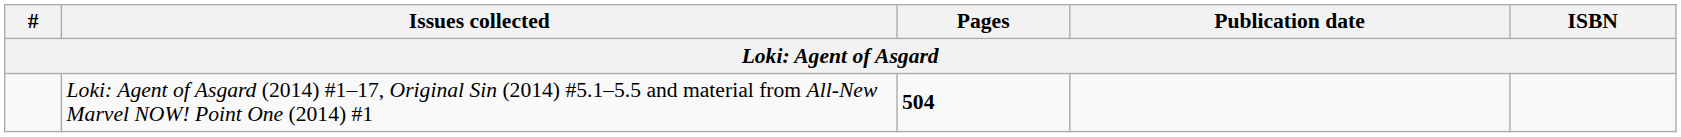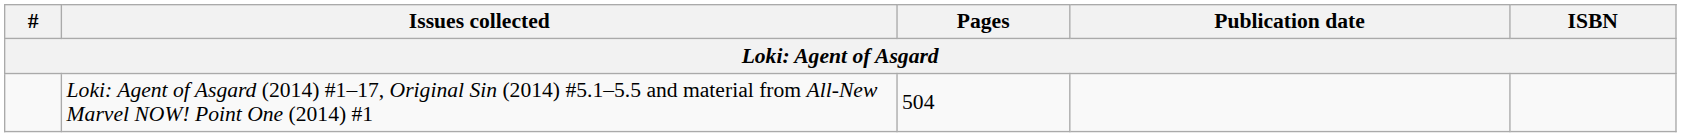row 3 | Pages: bold -> normal
